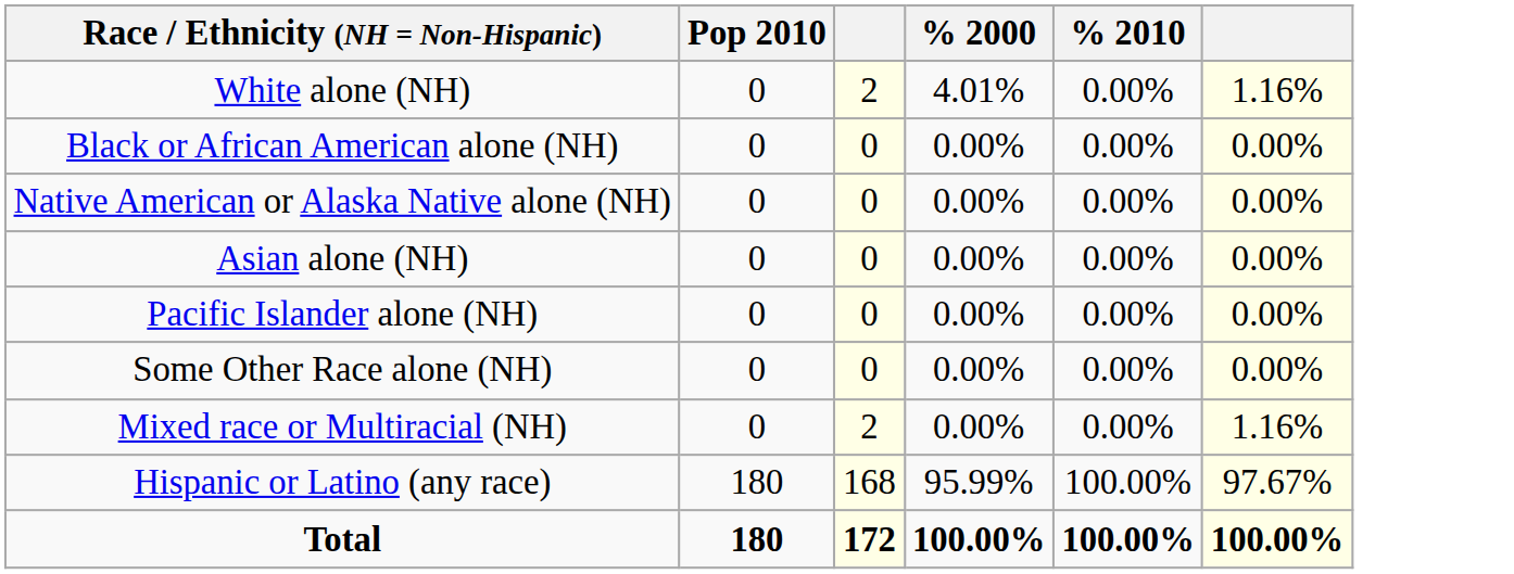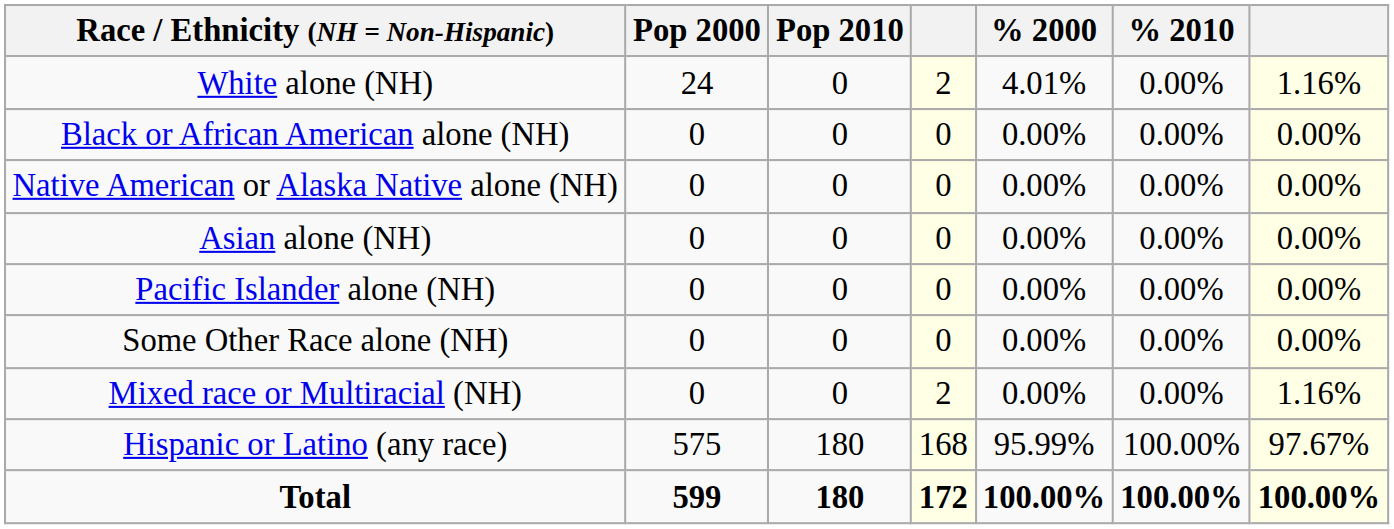+ column: Pop 2000 | 24 | 0 | 0 | 0 | 0 | 0 | 0 | 575 | 599
